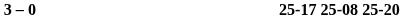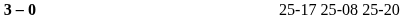row 1 | column 2: bold -> normal
